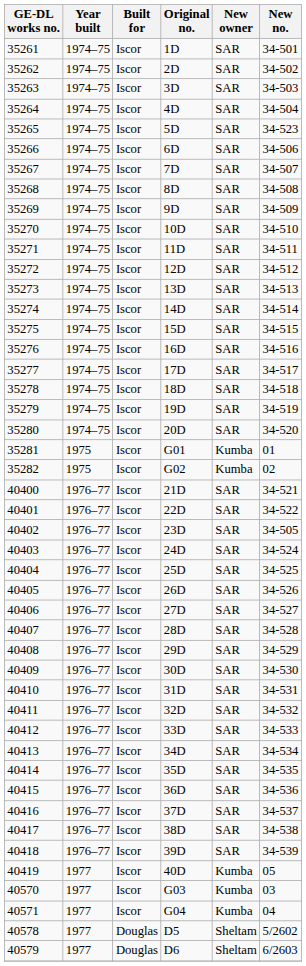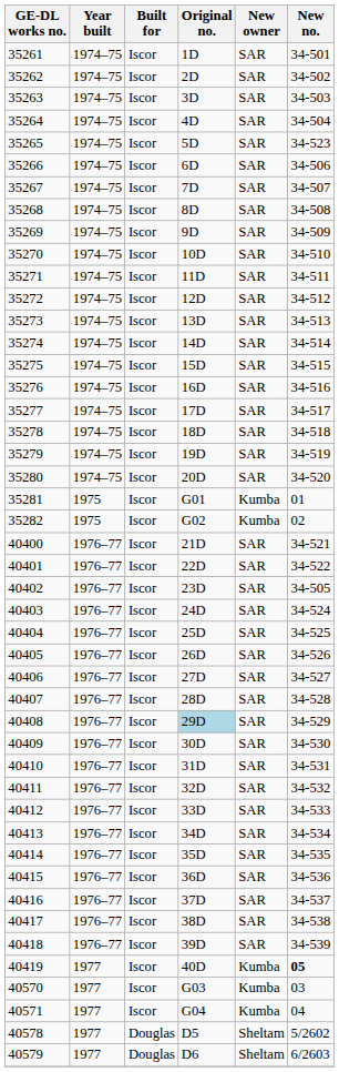40408 | Original no.: no background -> lightblue background
40419 | New no.: normal -> bold
